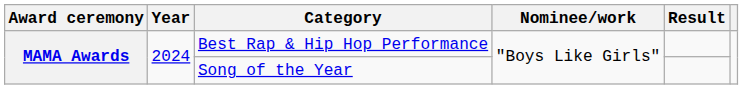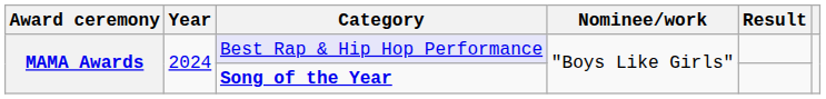Best Rap & Hip Hop Performance | Category: no background -> lavender background
Song of the Year | Category: normal -> bold
